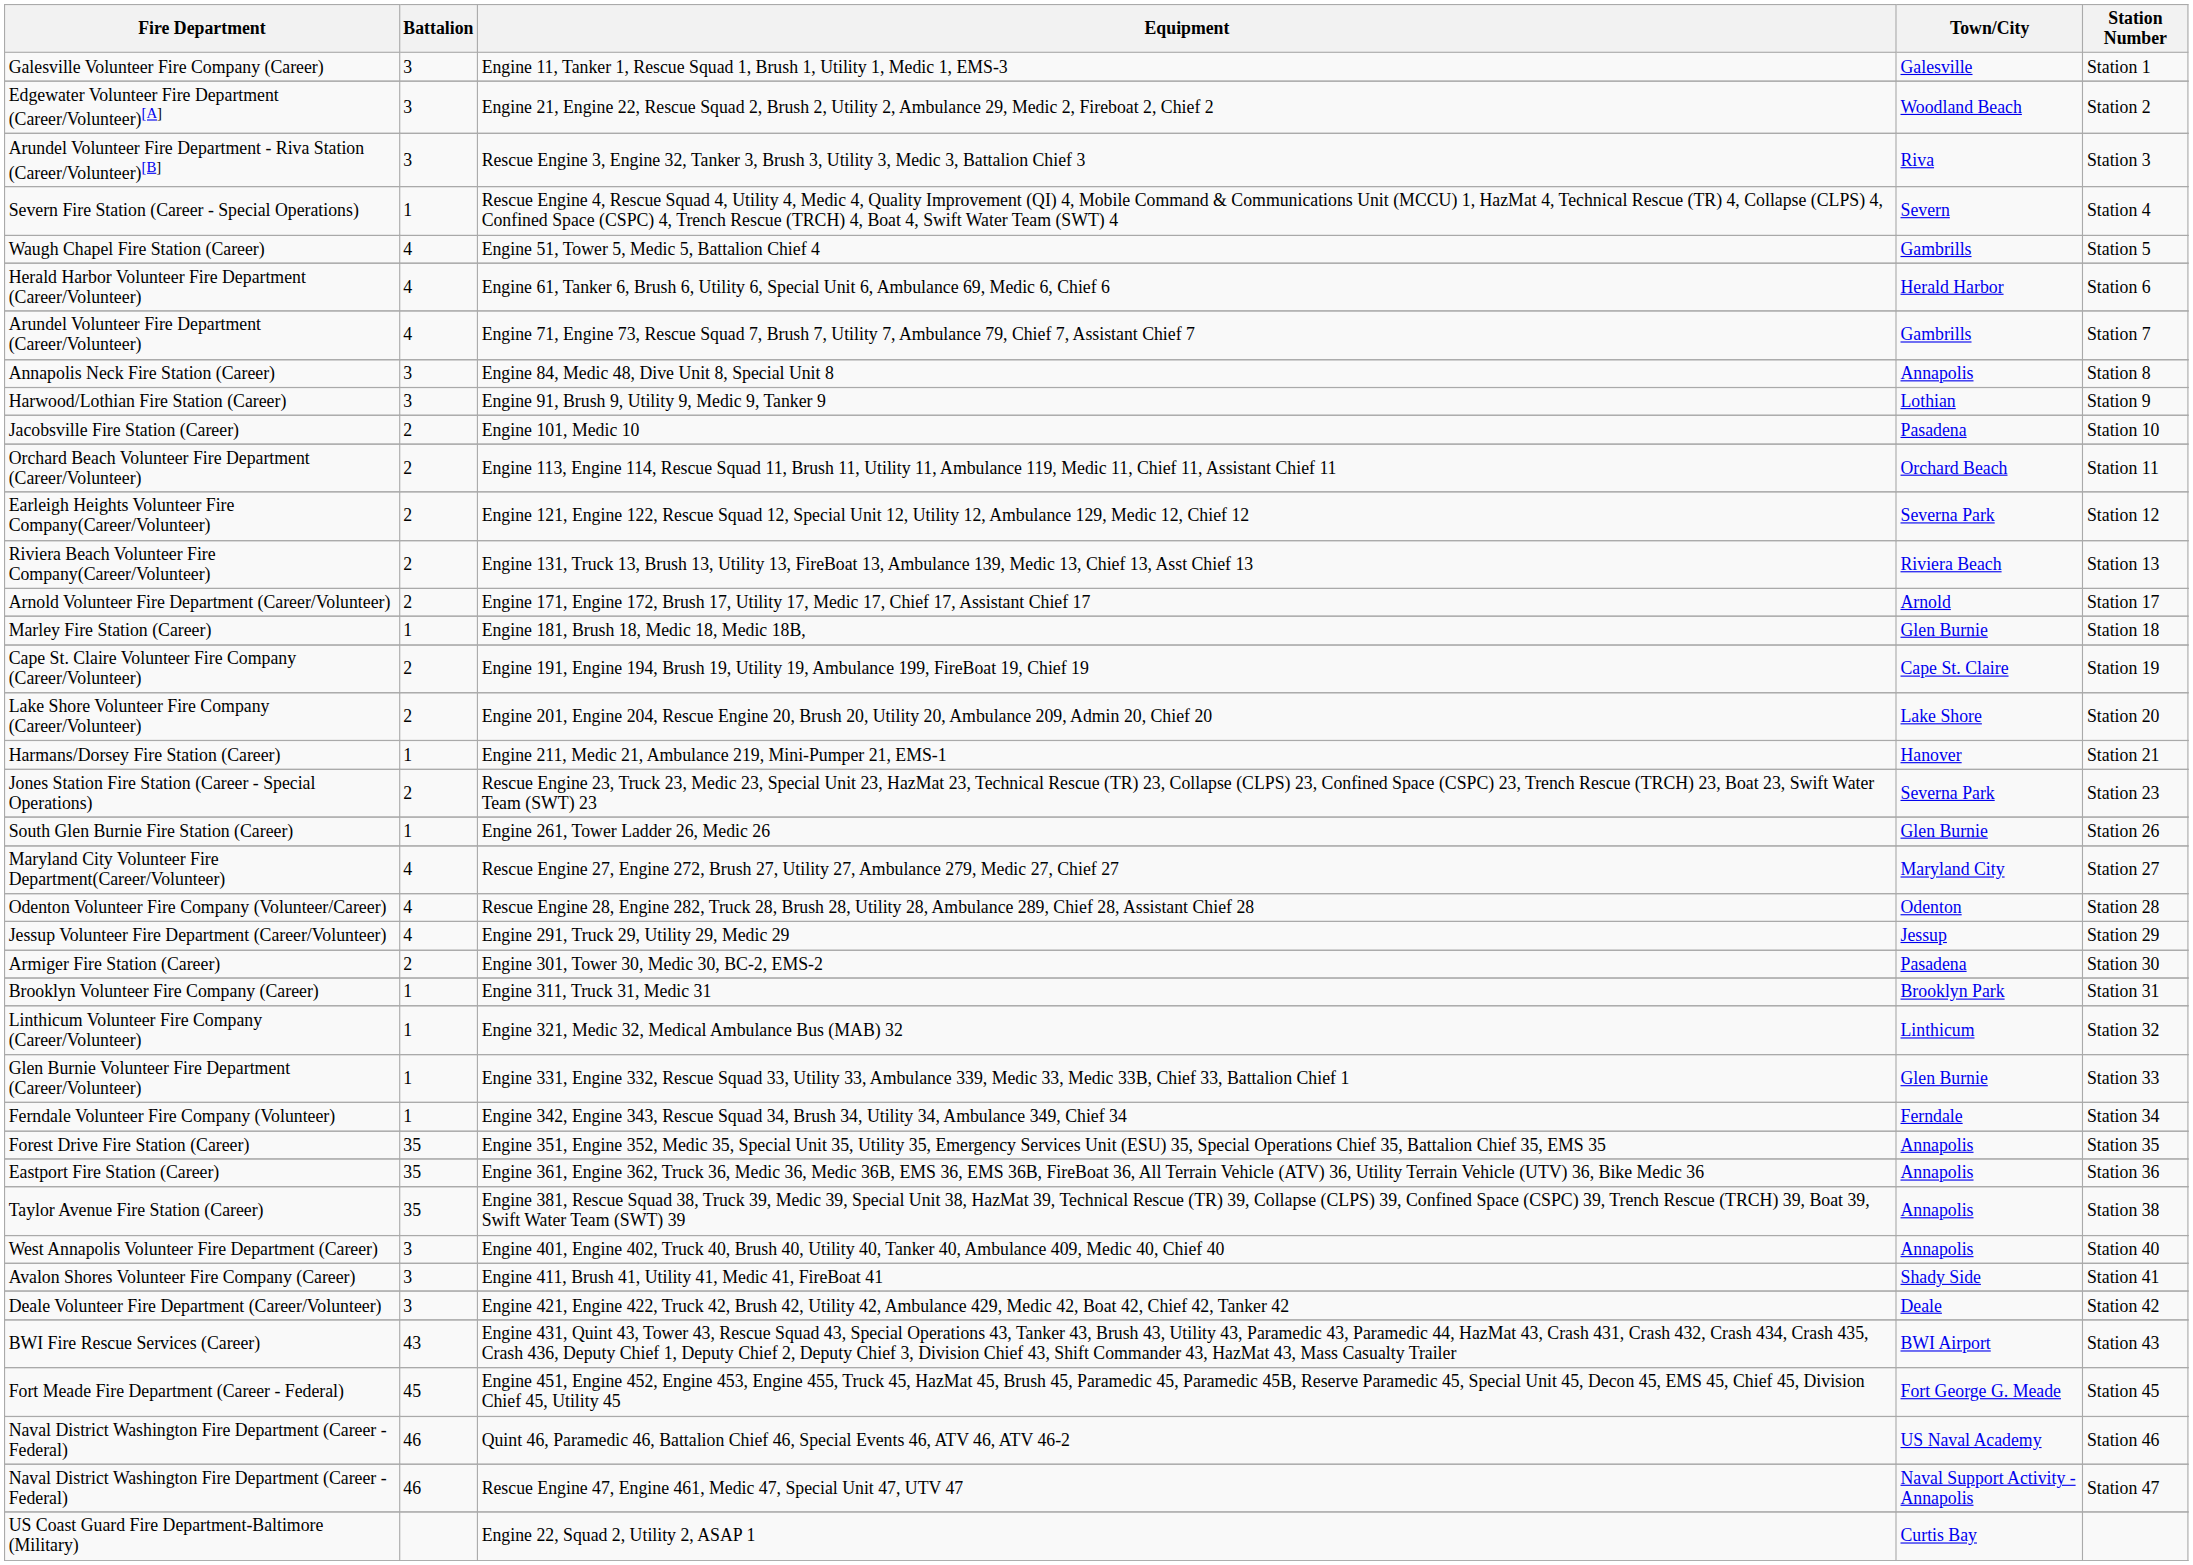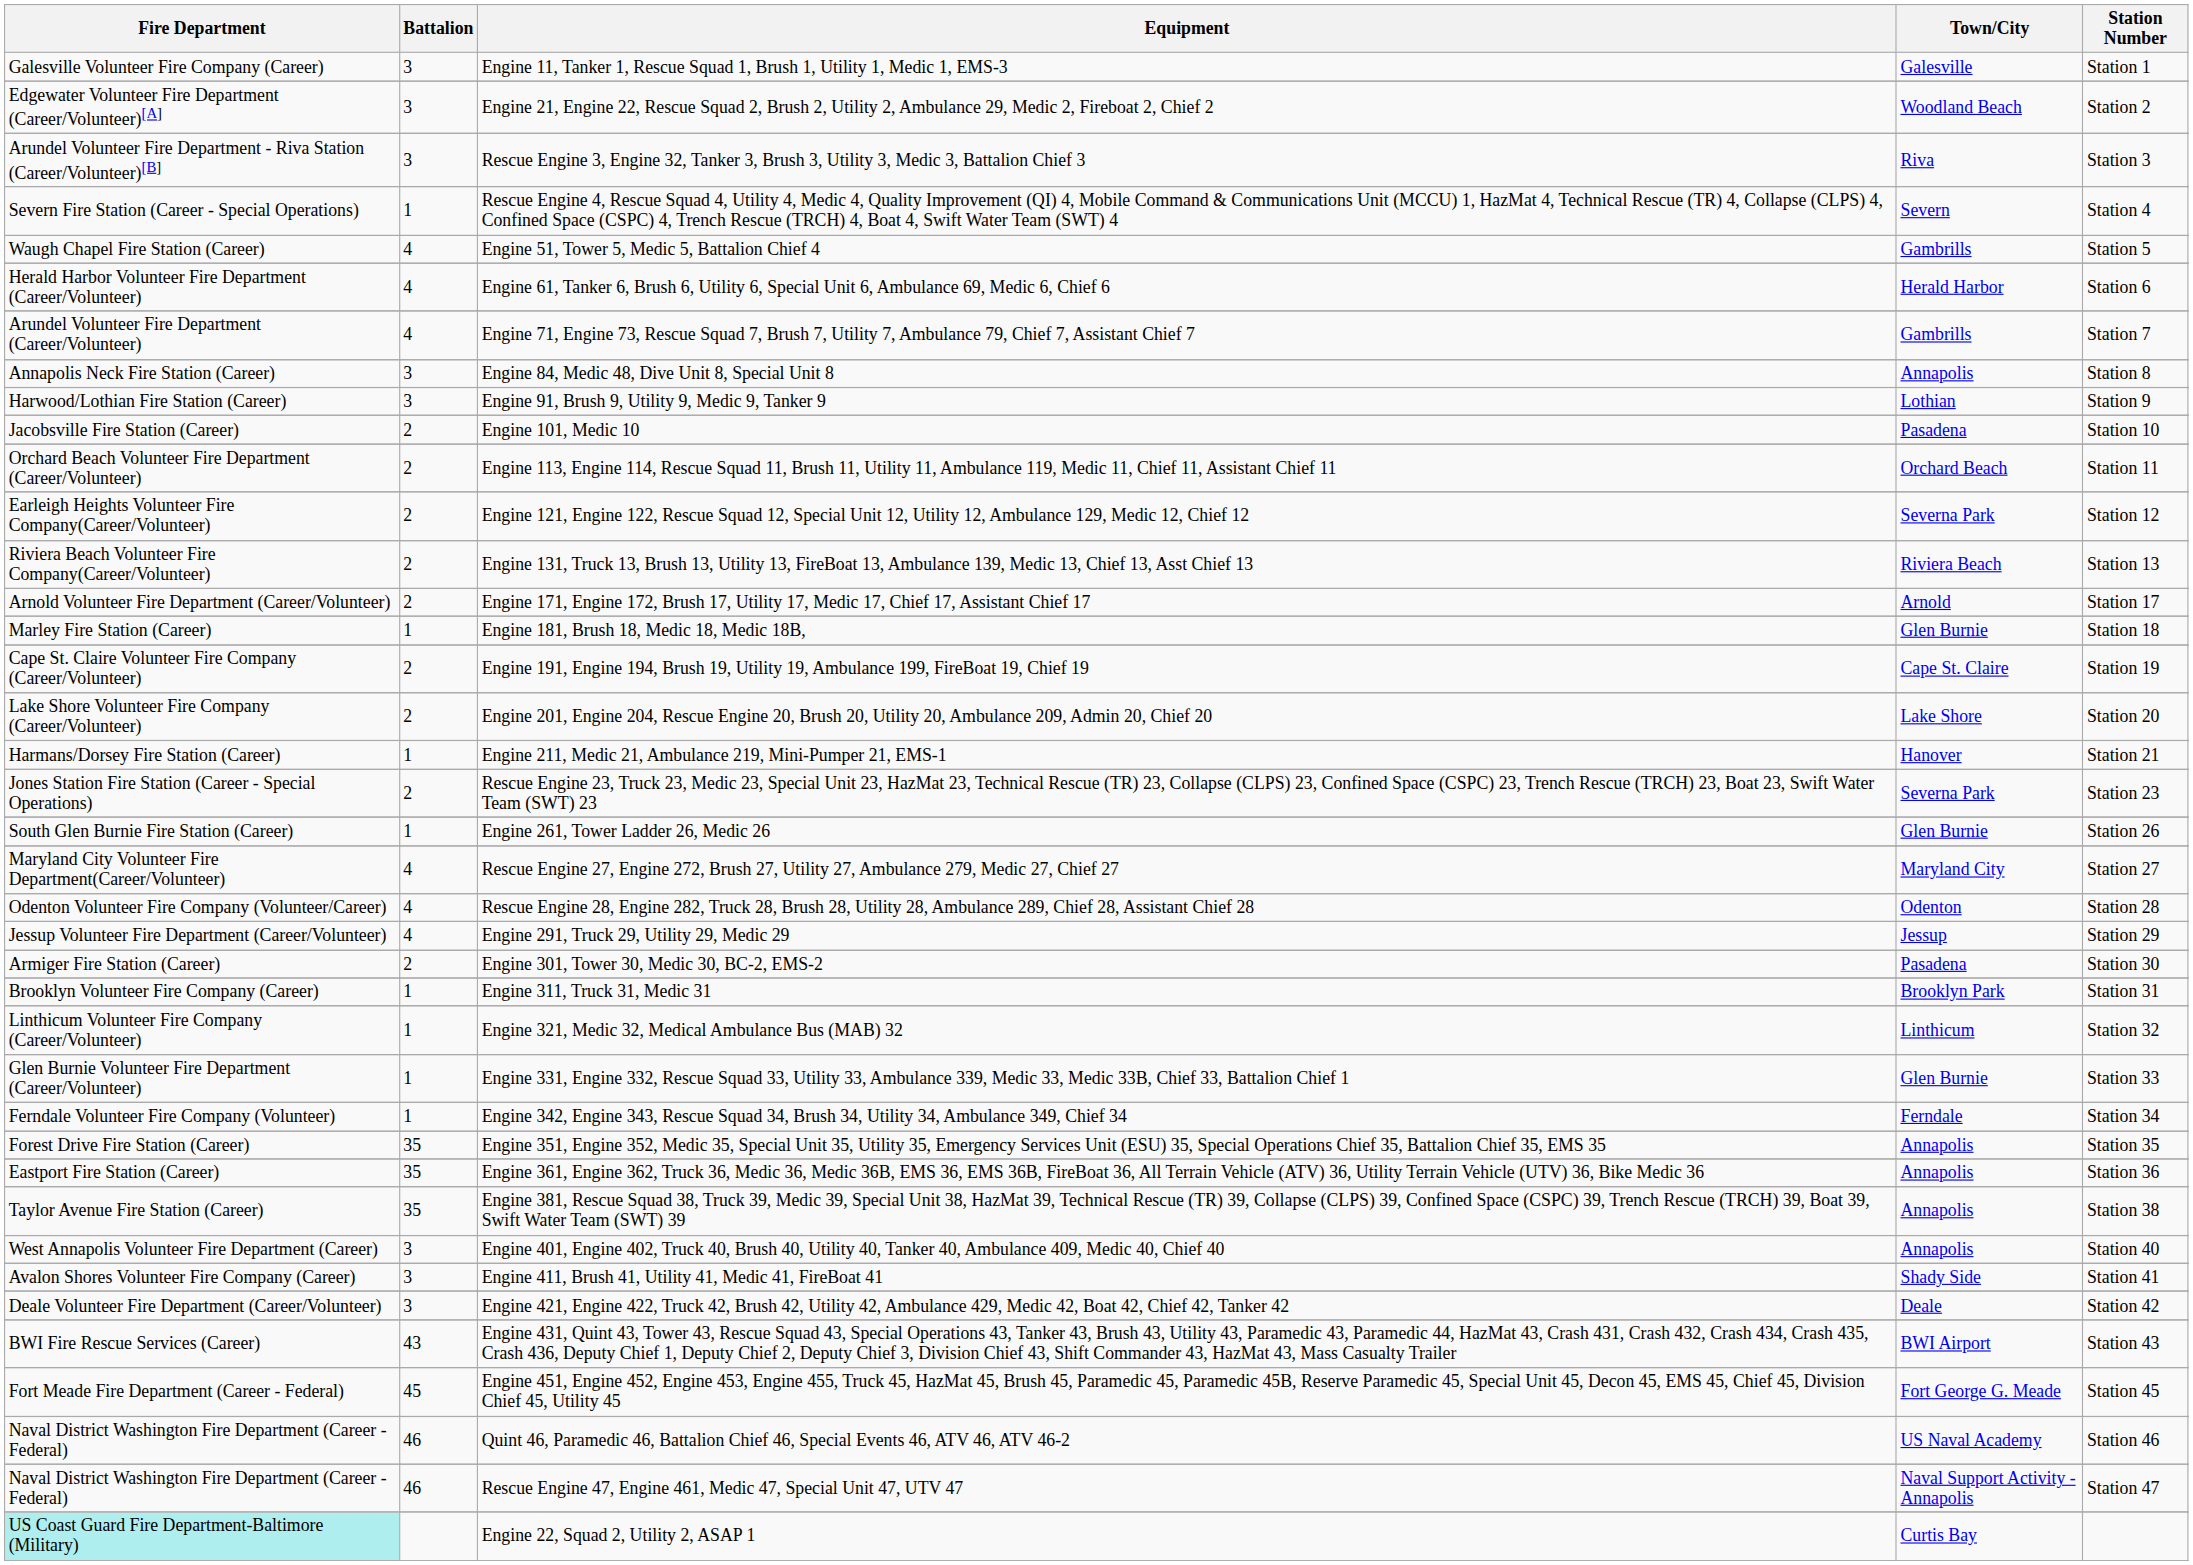Engine 22, Squad 2, Utility 2, ASAP 1 | Fire Department: no background -> paleturquoise background
